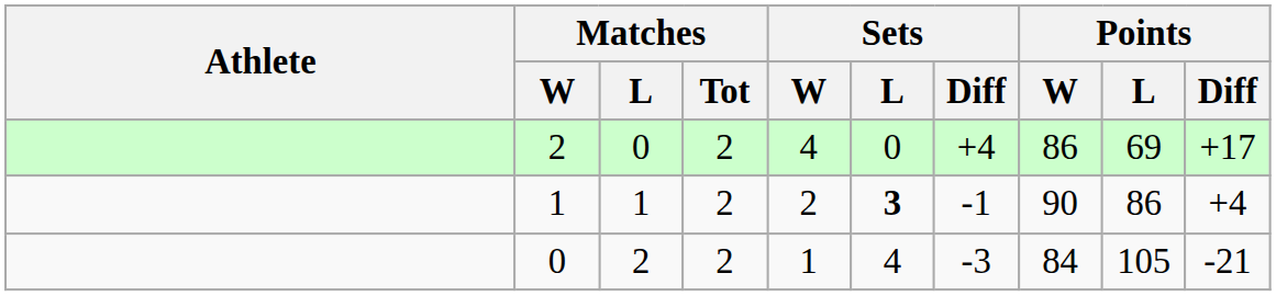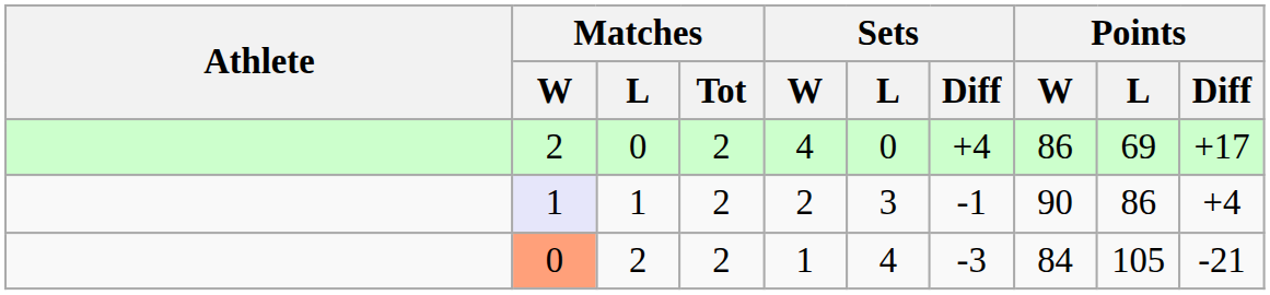row 4 | Matches / W: no background -> lavender background
row 4 | Sets / L: bold -> normal
row 5 | Matches / W: no background -> lightsalmon background
